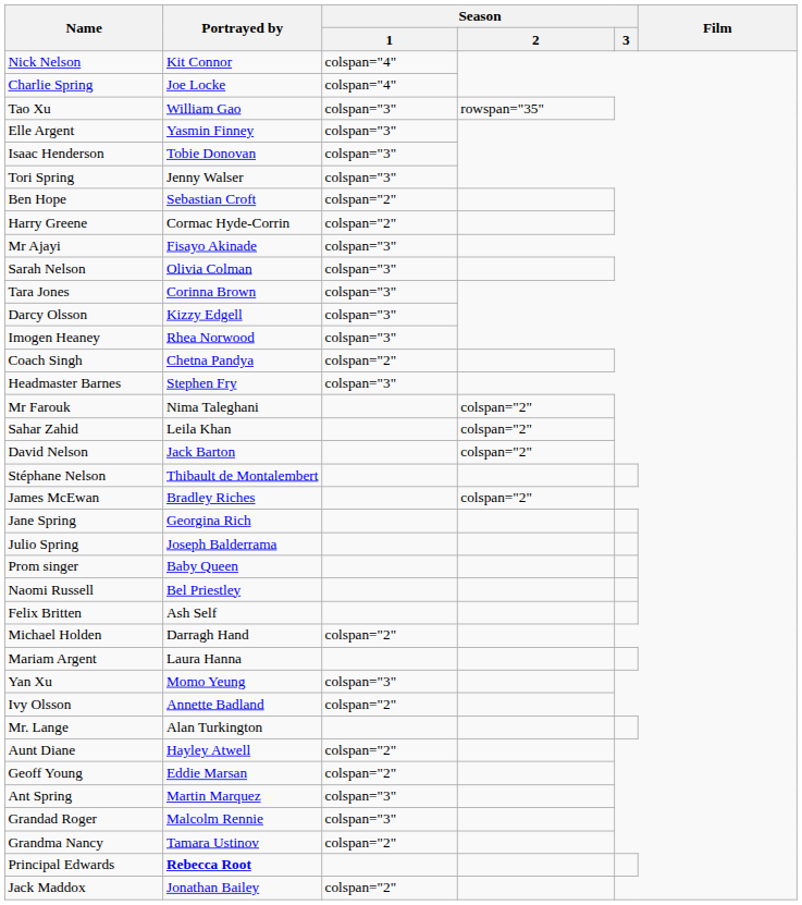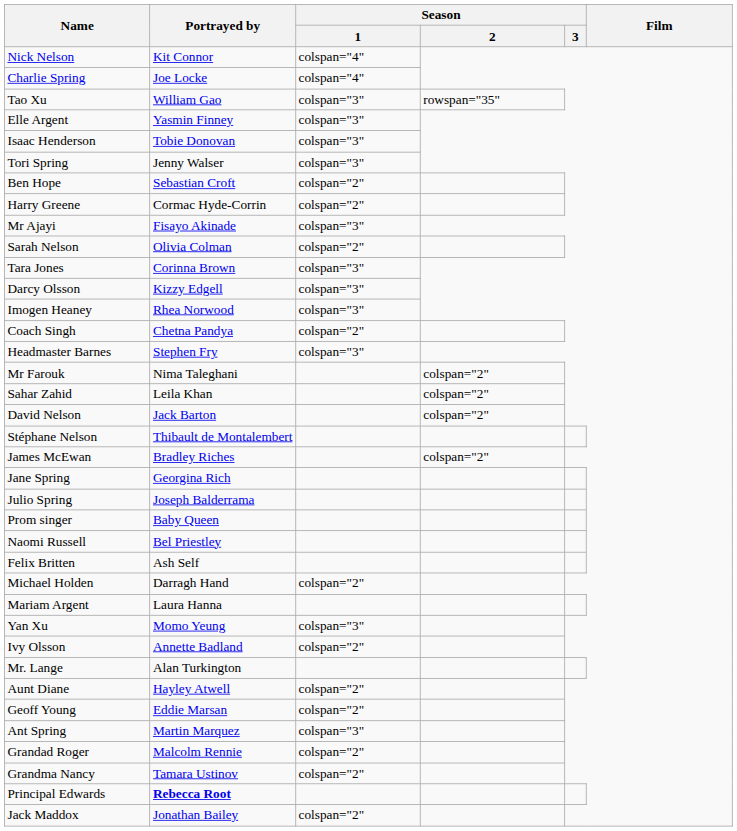Sarah Nelson | Season / 1: colspan="3" -> colspan="2"
Grandad Roger | Season / 1: colspan="3" -> colspan="2"
